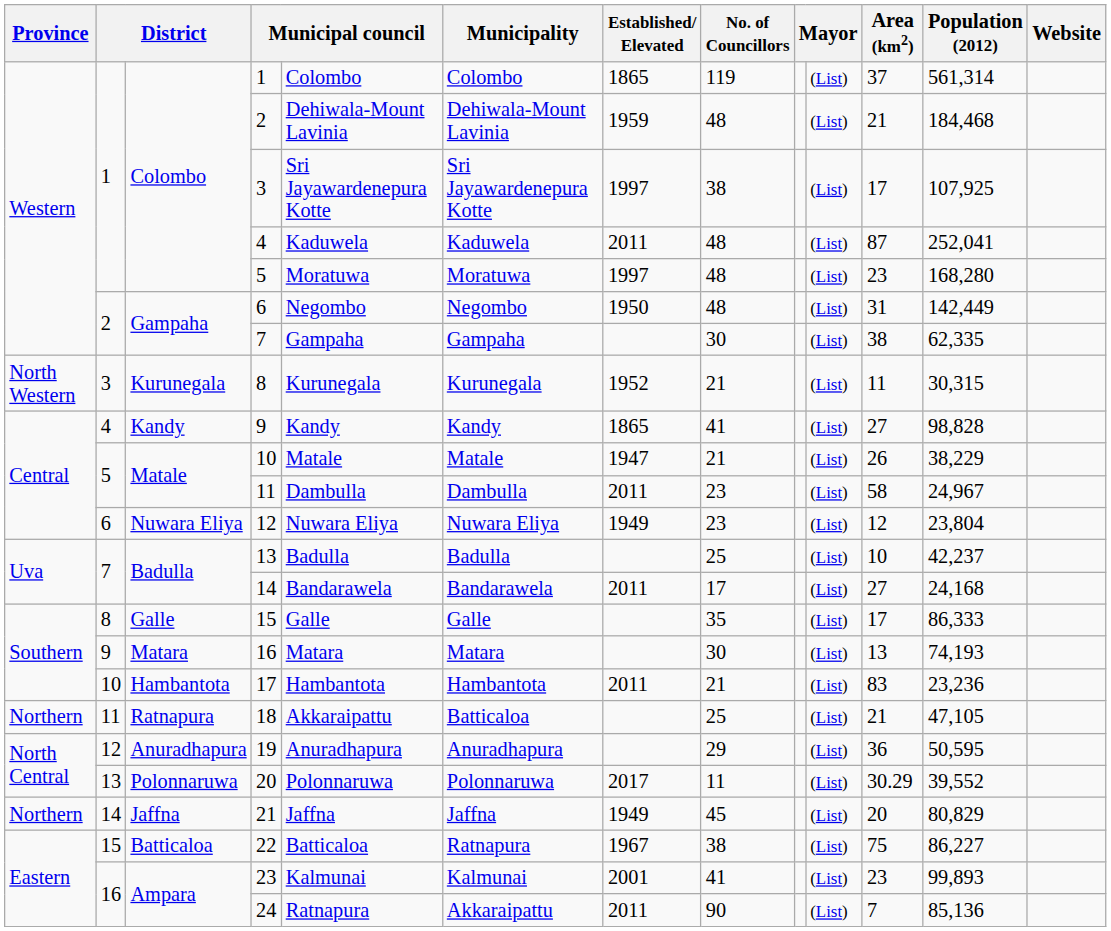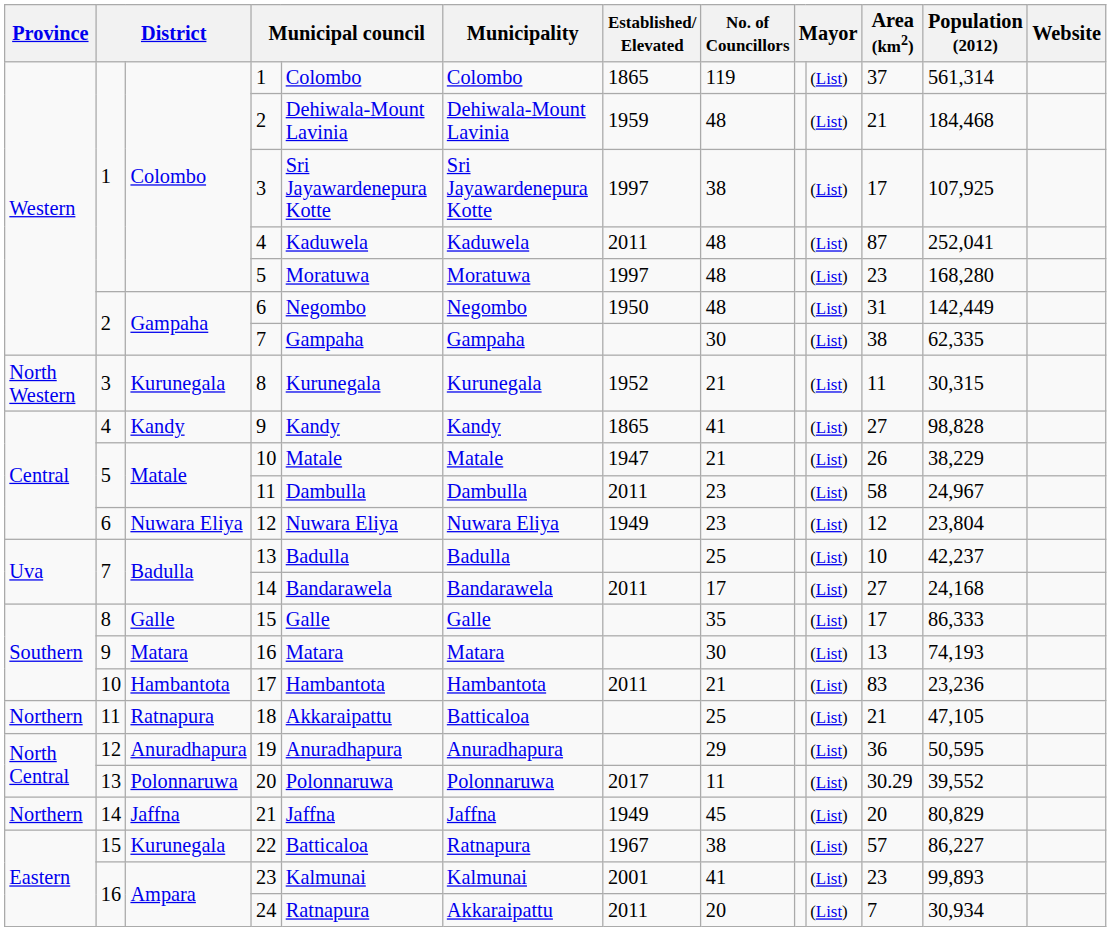22 | column 3: Batticaloa -> Kurunegala
22 | Area (km2): 75 -> 57
24 | No. of Councillors: 90 -> 20
24 | Population (2012): 85,136 -> 30,934
